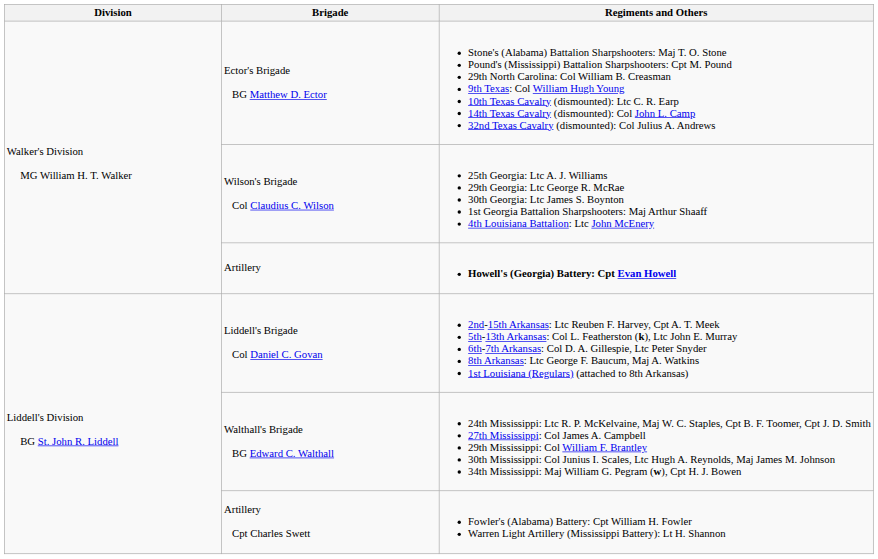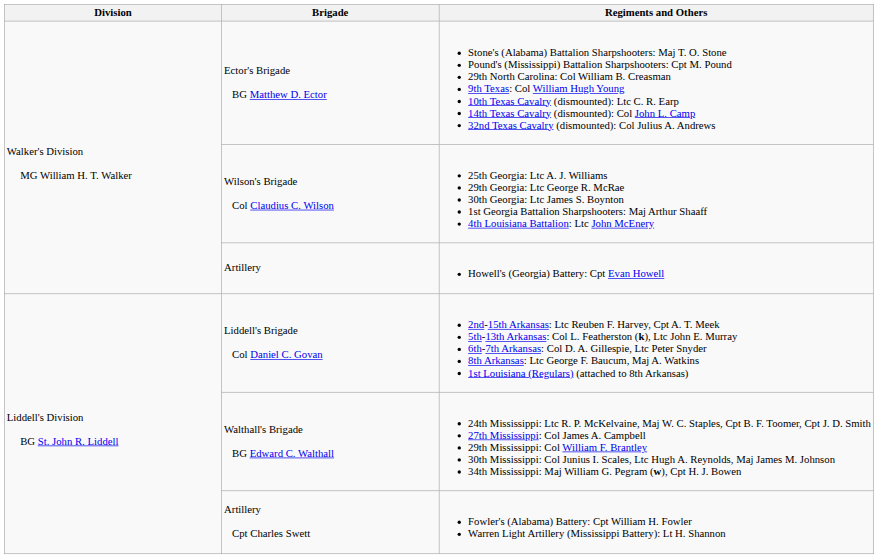Artillery | Regiments and Others: bold -> normal
